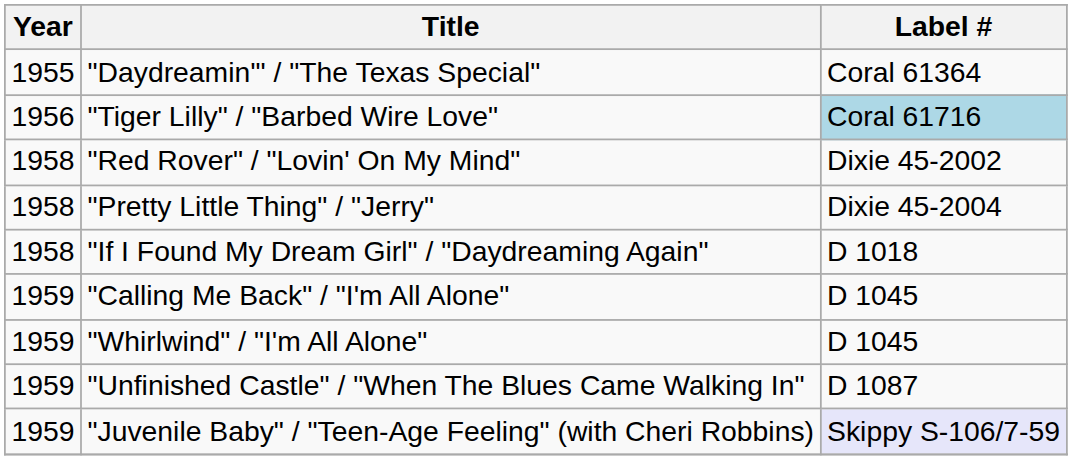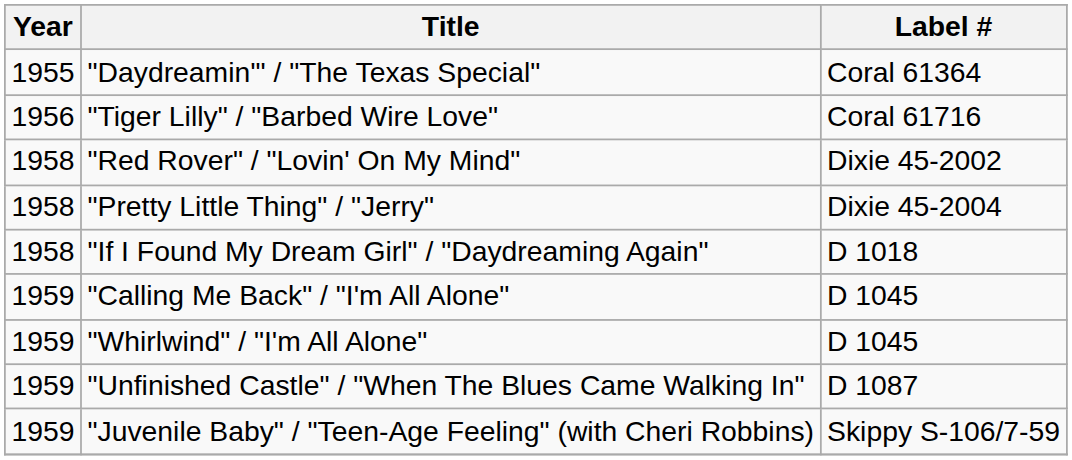"Tiger Lilly" / "Barbed Wire Love" | Label #: lightblue background -> no background
"Juvenile Baby" / "Teen-Age Feeling" (with Cheri Robbins) | Label #: lavender background -> no background
